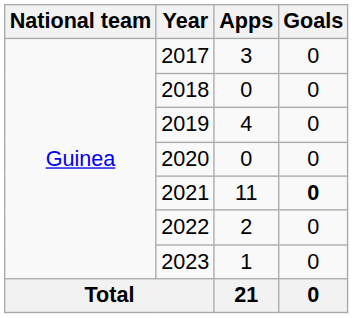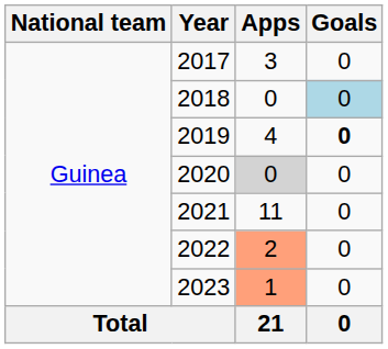2018 | Goals: no background -> lightblue background
2019 | Goals: normal -> bold
2020 | Apps: no background -> lightgrey background
2021 | Goals: bold -> normal
2022 | Apps: no background -> lightsalmon background
2023 | Apps: no background -> lightsalmon background
